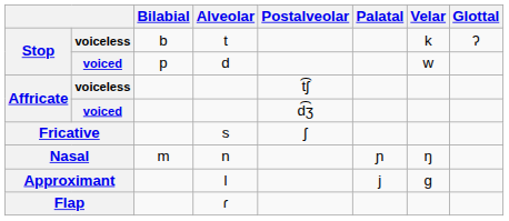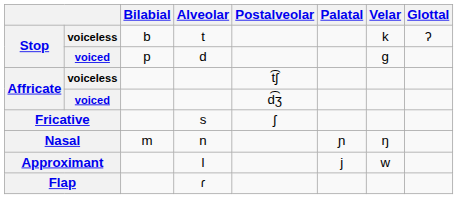d | Velar: w -> g
l | Velar: g -> w
